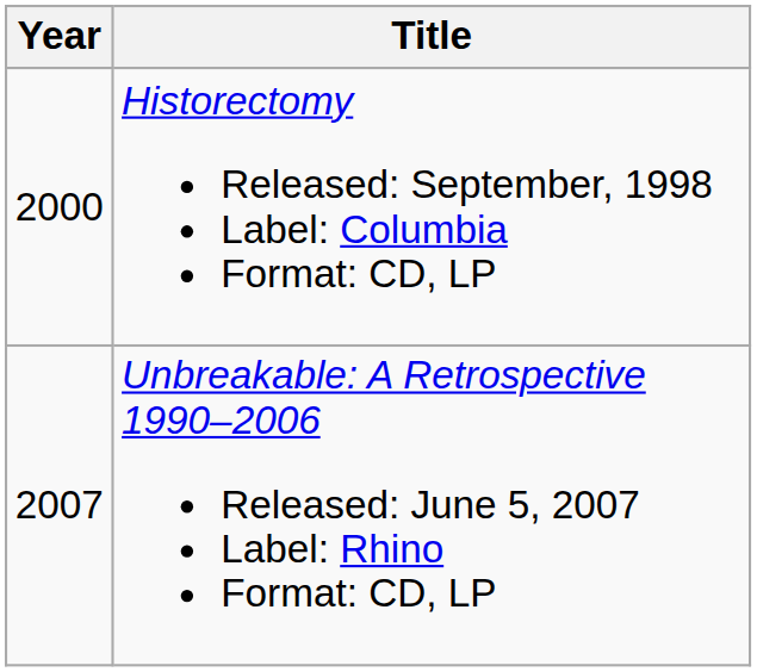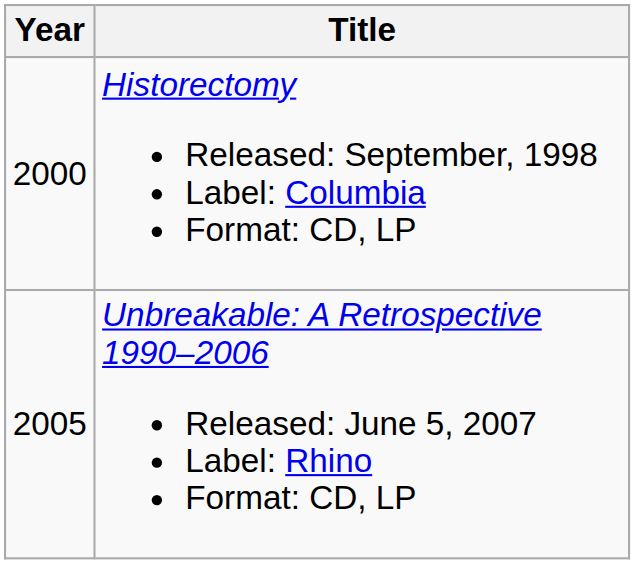row 3 | Year: 2007 -> 2005
